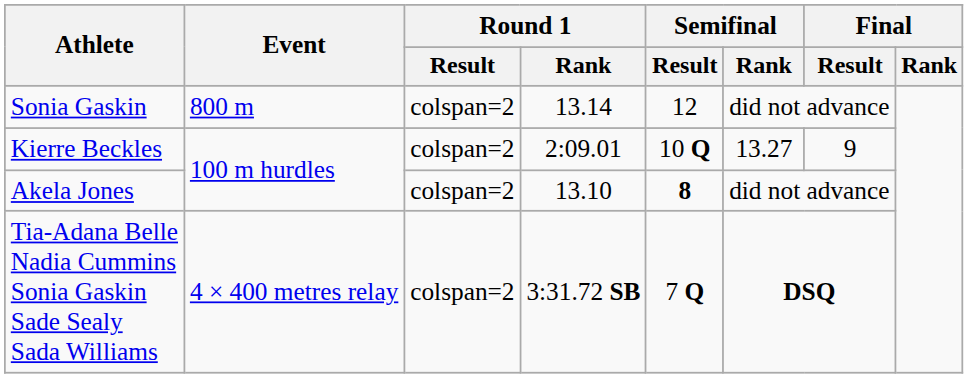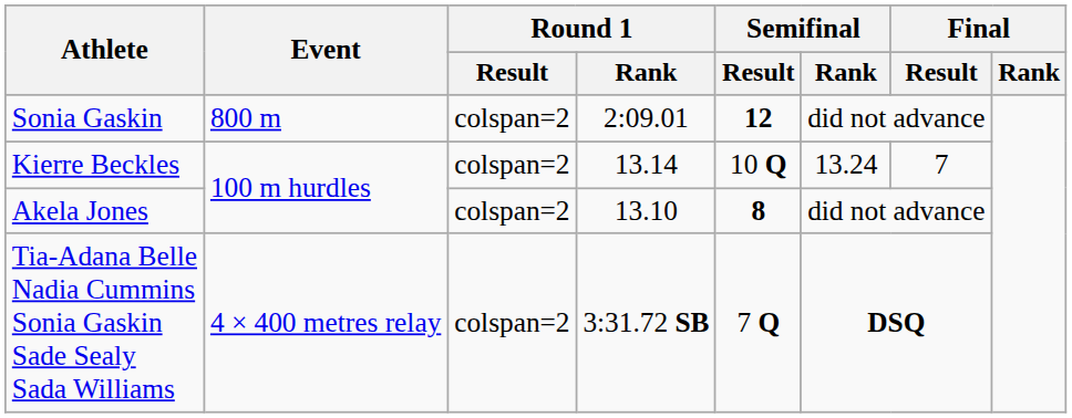Sonia Gaskin | Round 1 / Rank: 13.14 -> 2:09.01
Sonia Gaskin | Semifinal / Result: normal -> bold
Kierre Beckles | Round 1 / Rank: 2:09.01 -> 13.14
Kierre Beckles | Semifinal / Rank: 13.27 -> 13.24
Kierre Beckles | Final / Result: 9 -> 7
